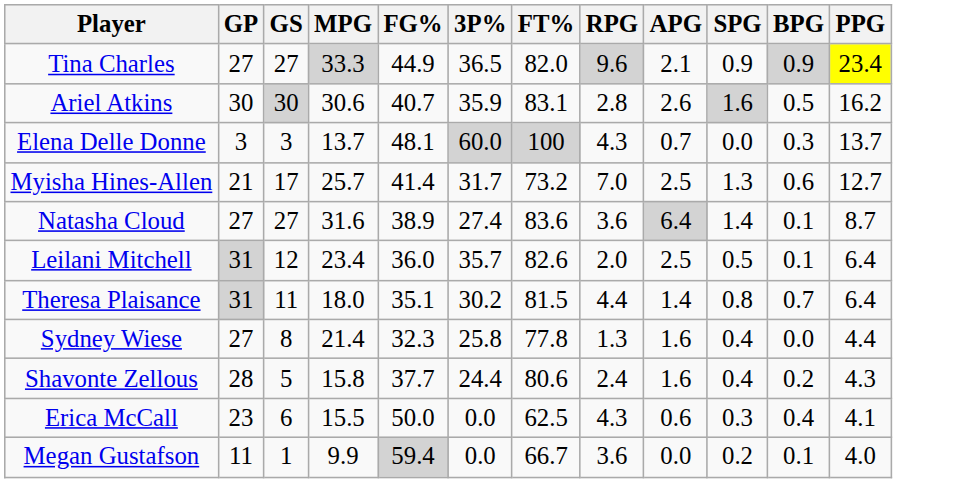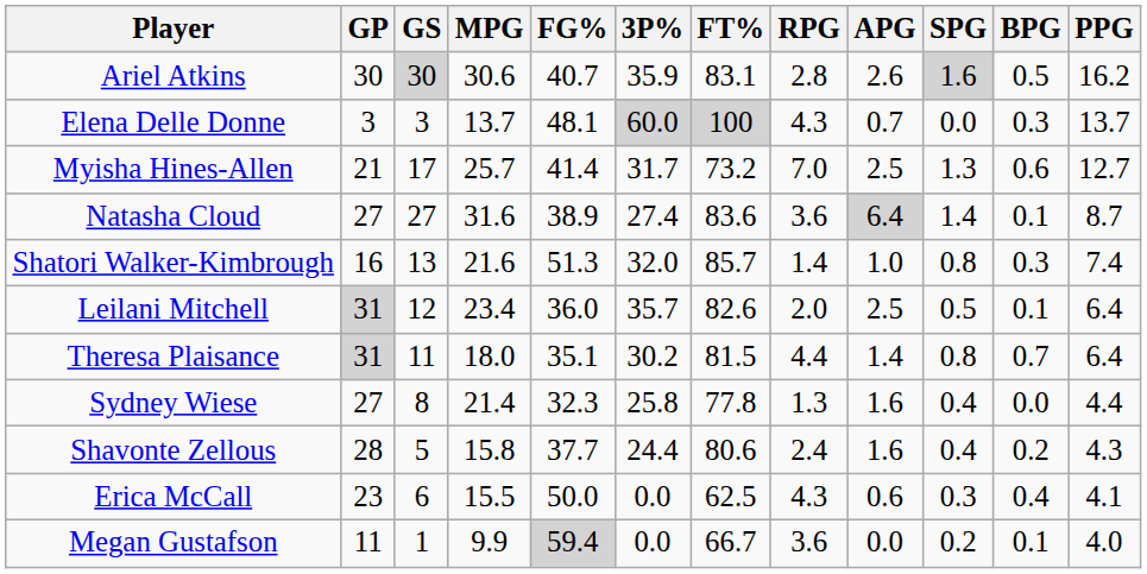- row: Tina Charles | 27 | 27 | 33.3 | 44.9 | 36.5 | 82.0 | 9.6 | 2.1 | 0.9 | 0.9 | 23.4
+ row: Shatori Walker-Kimbrough | 16 | 13 | 21.6 | 51.3 | 32.0 | 85.7 | 1.4 | 1.0 | 0.8 | 0.3 | 7.4
